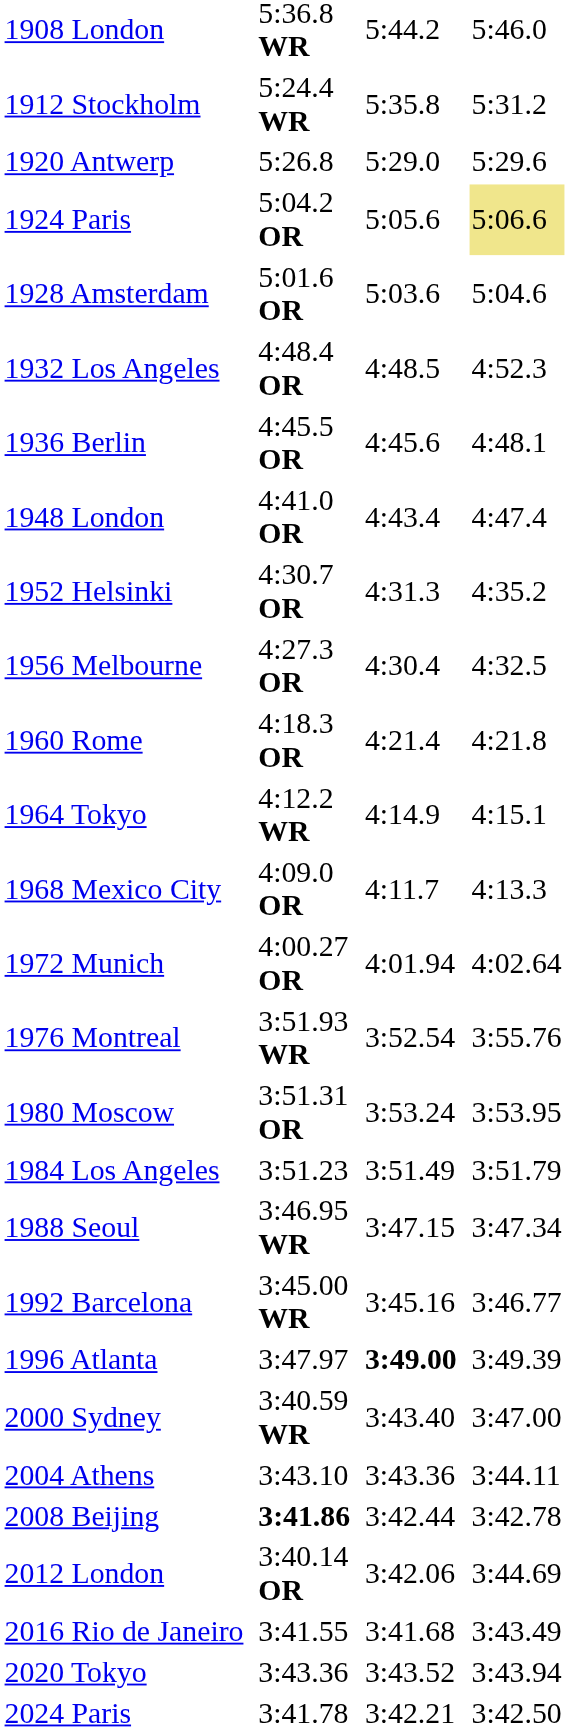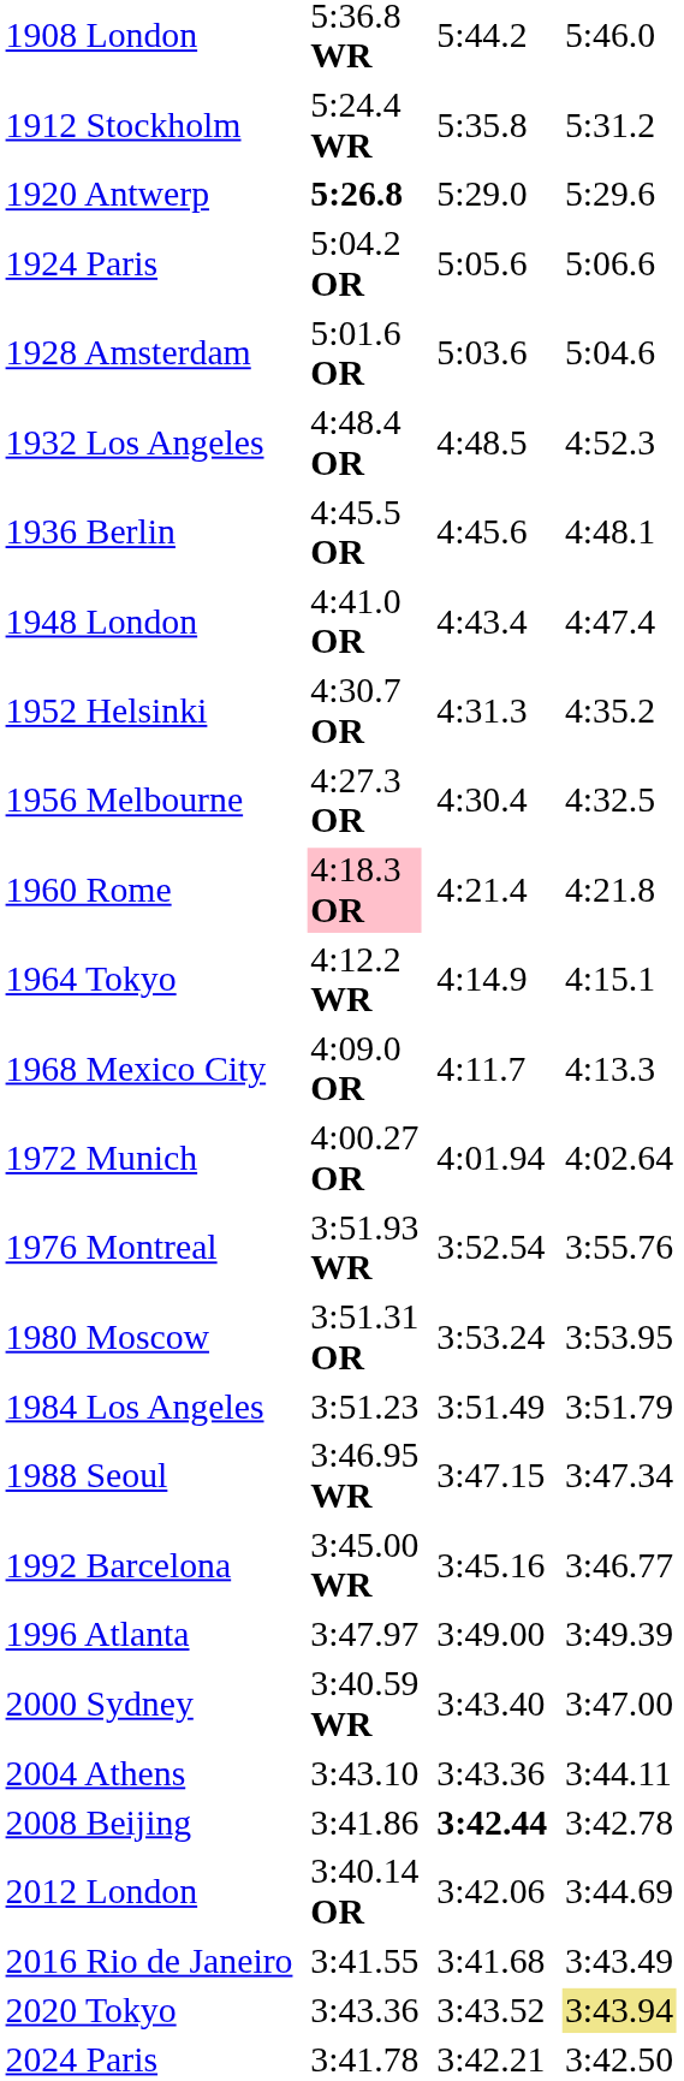1920 Antwerp | column 2: normal -> bold
1924 Paris | column 4: khaki background -> no background
1960 Rome | column 2: no background -> pink background
1996 Atlanta | column 3: bold -> normal
2008 Beijing | column 2: bold -> normal
2008 Beijing | column 3: normal -> bold
2020 Tokyo | column 4: no background -> khaki background
